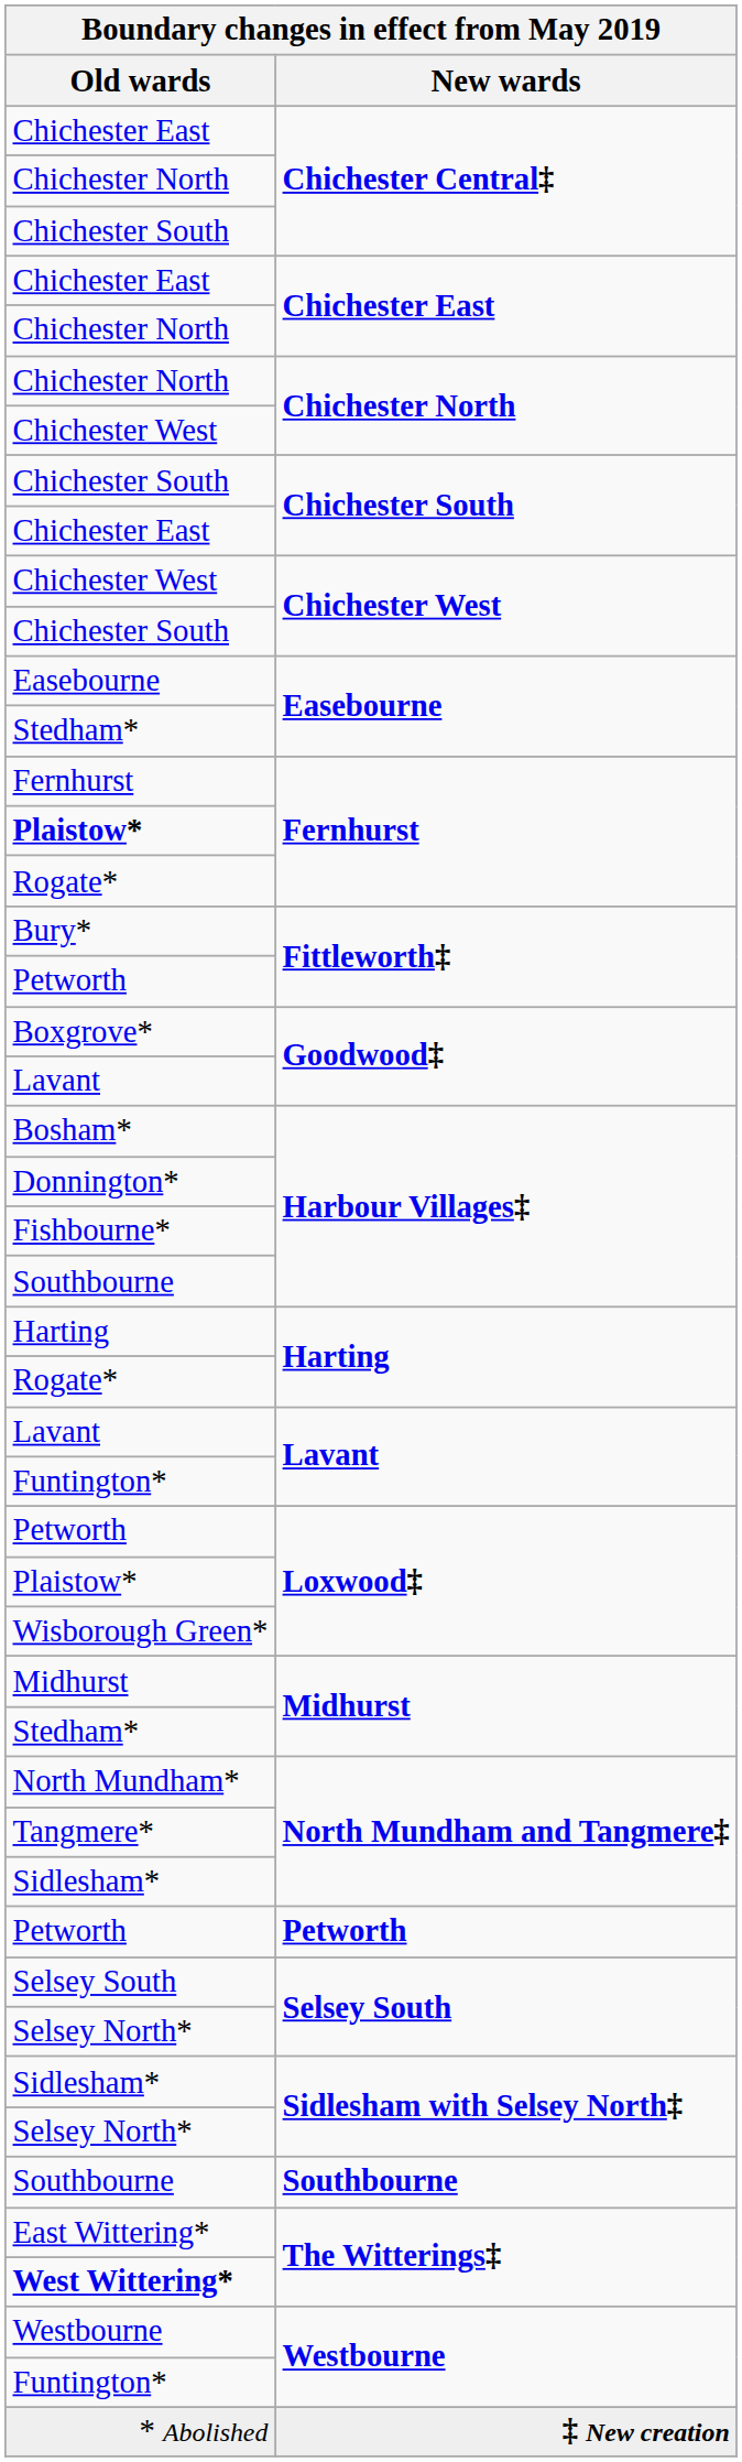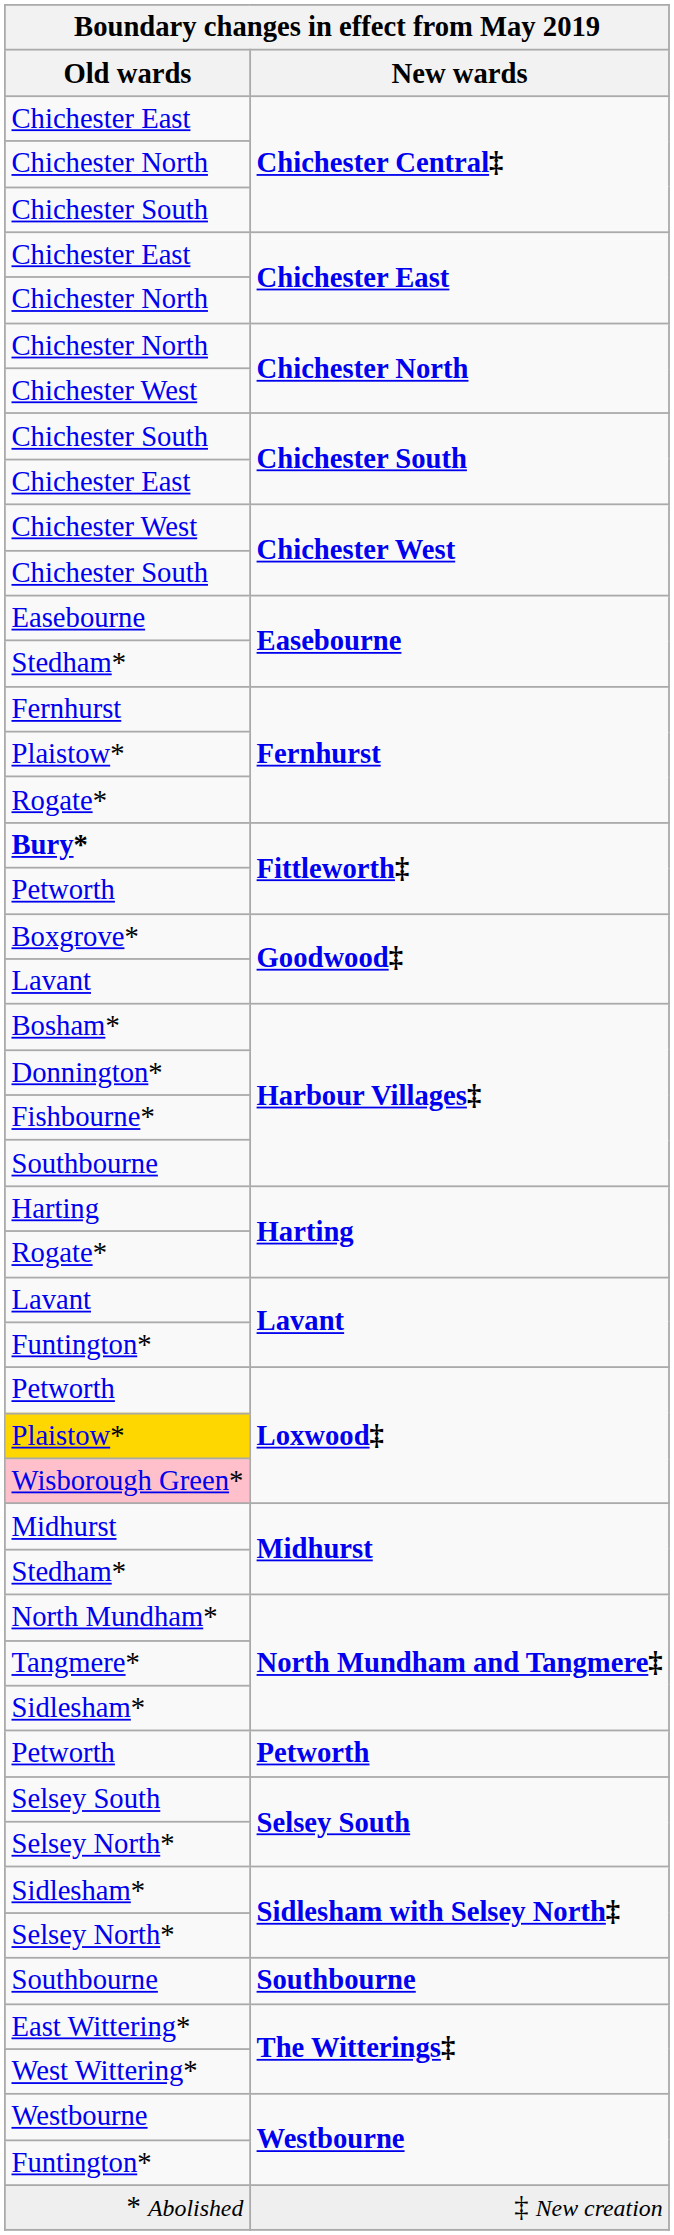Plaistow* / Fernhurst | Old wards: bold -> normal
Bury* | Old wards: normal -> bold
Plaistow* / Loxwood‡ | Old wards: no background -> gold background
Wisborough Green* | Old wards: no background -> pink background
West Wittering* | Old wards: bold -> normal
* Abolished | New wards: bold -> normal
